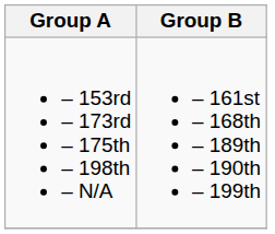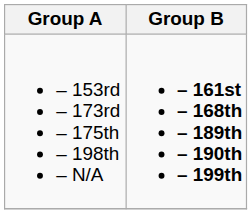– 153rd – 173rd – 175th – 198th – N/A | Group B: normal -> bold
